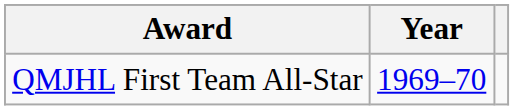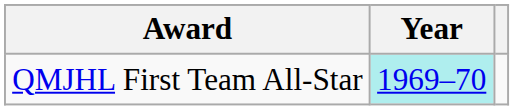row 2 | Year: no background -> paleturquoise background
